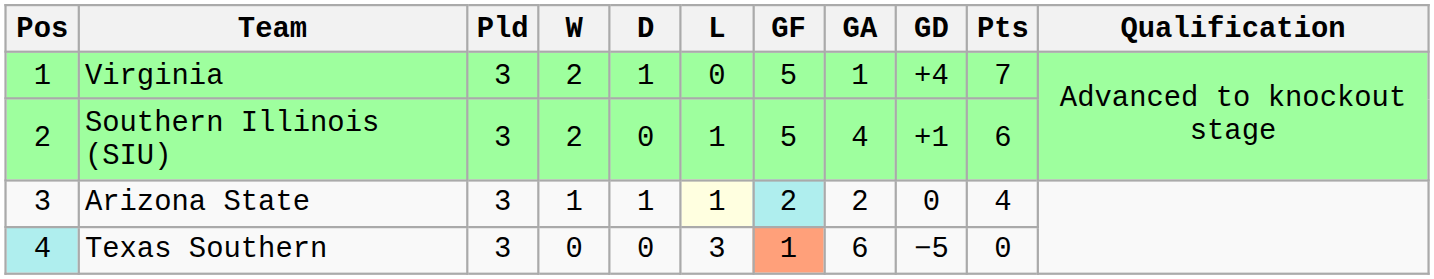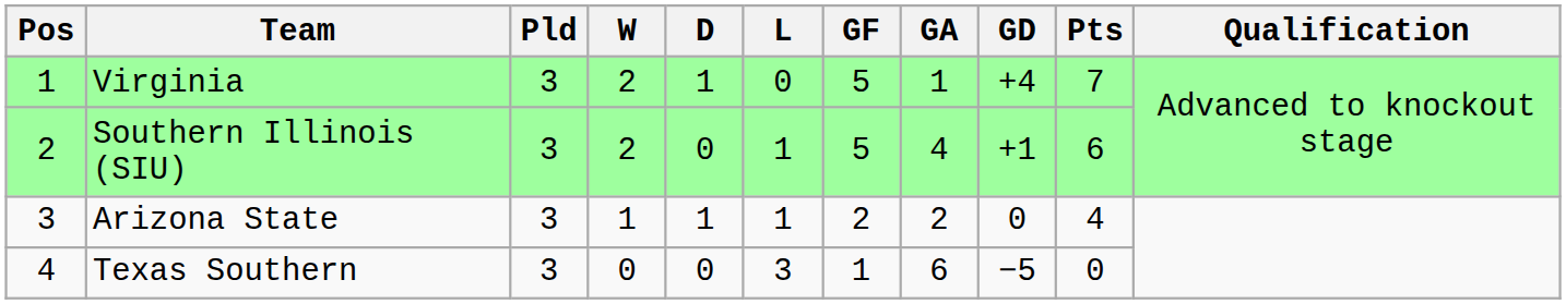Arizona State | L: lightyellow background -> no background
Arizona State | GF: paleturquoise background -> no background
Texas Southern | Pos: paleturquoise background -> no background
Texas Southern | GF: lightsalmon background -> no background
